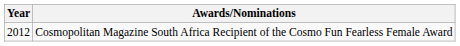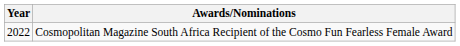row 2 | Year: 2012 -> 2022
